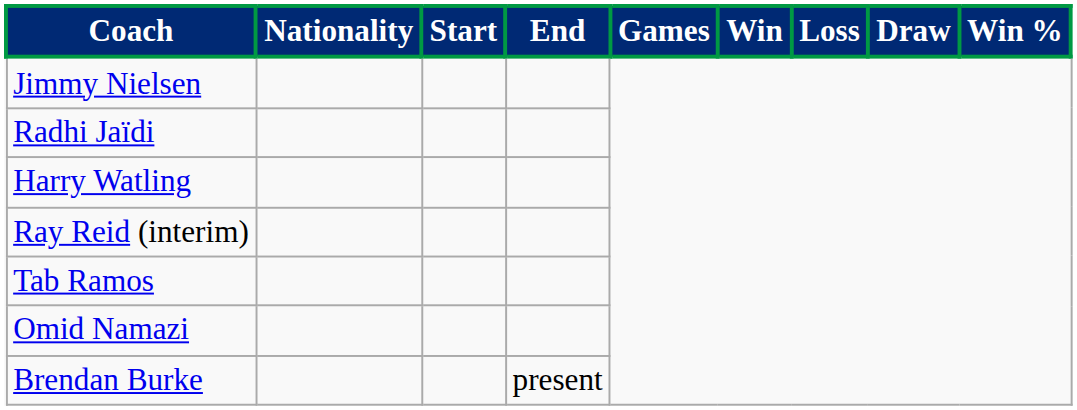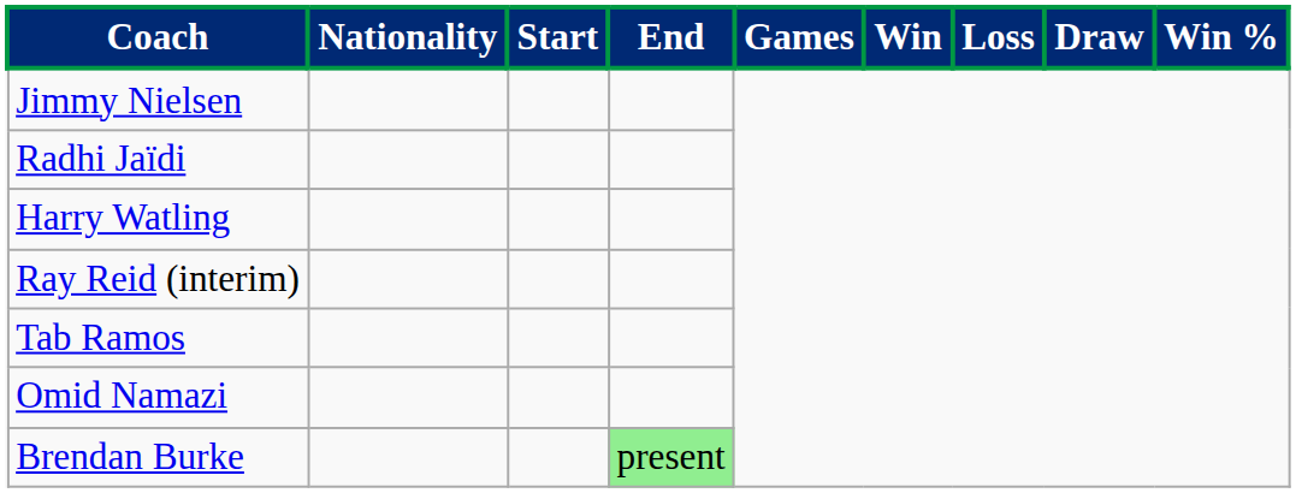Brendan Burke | End: no background -> lightgreen background
